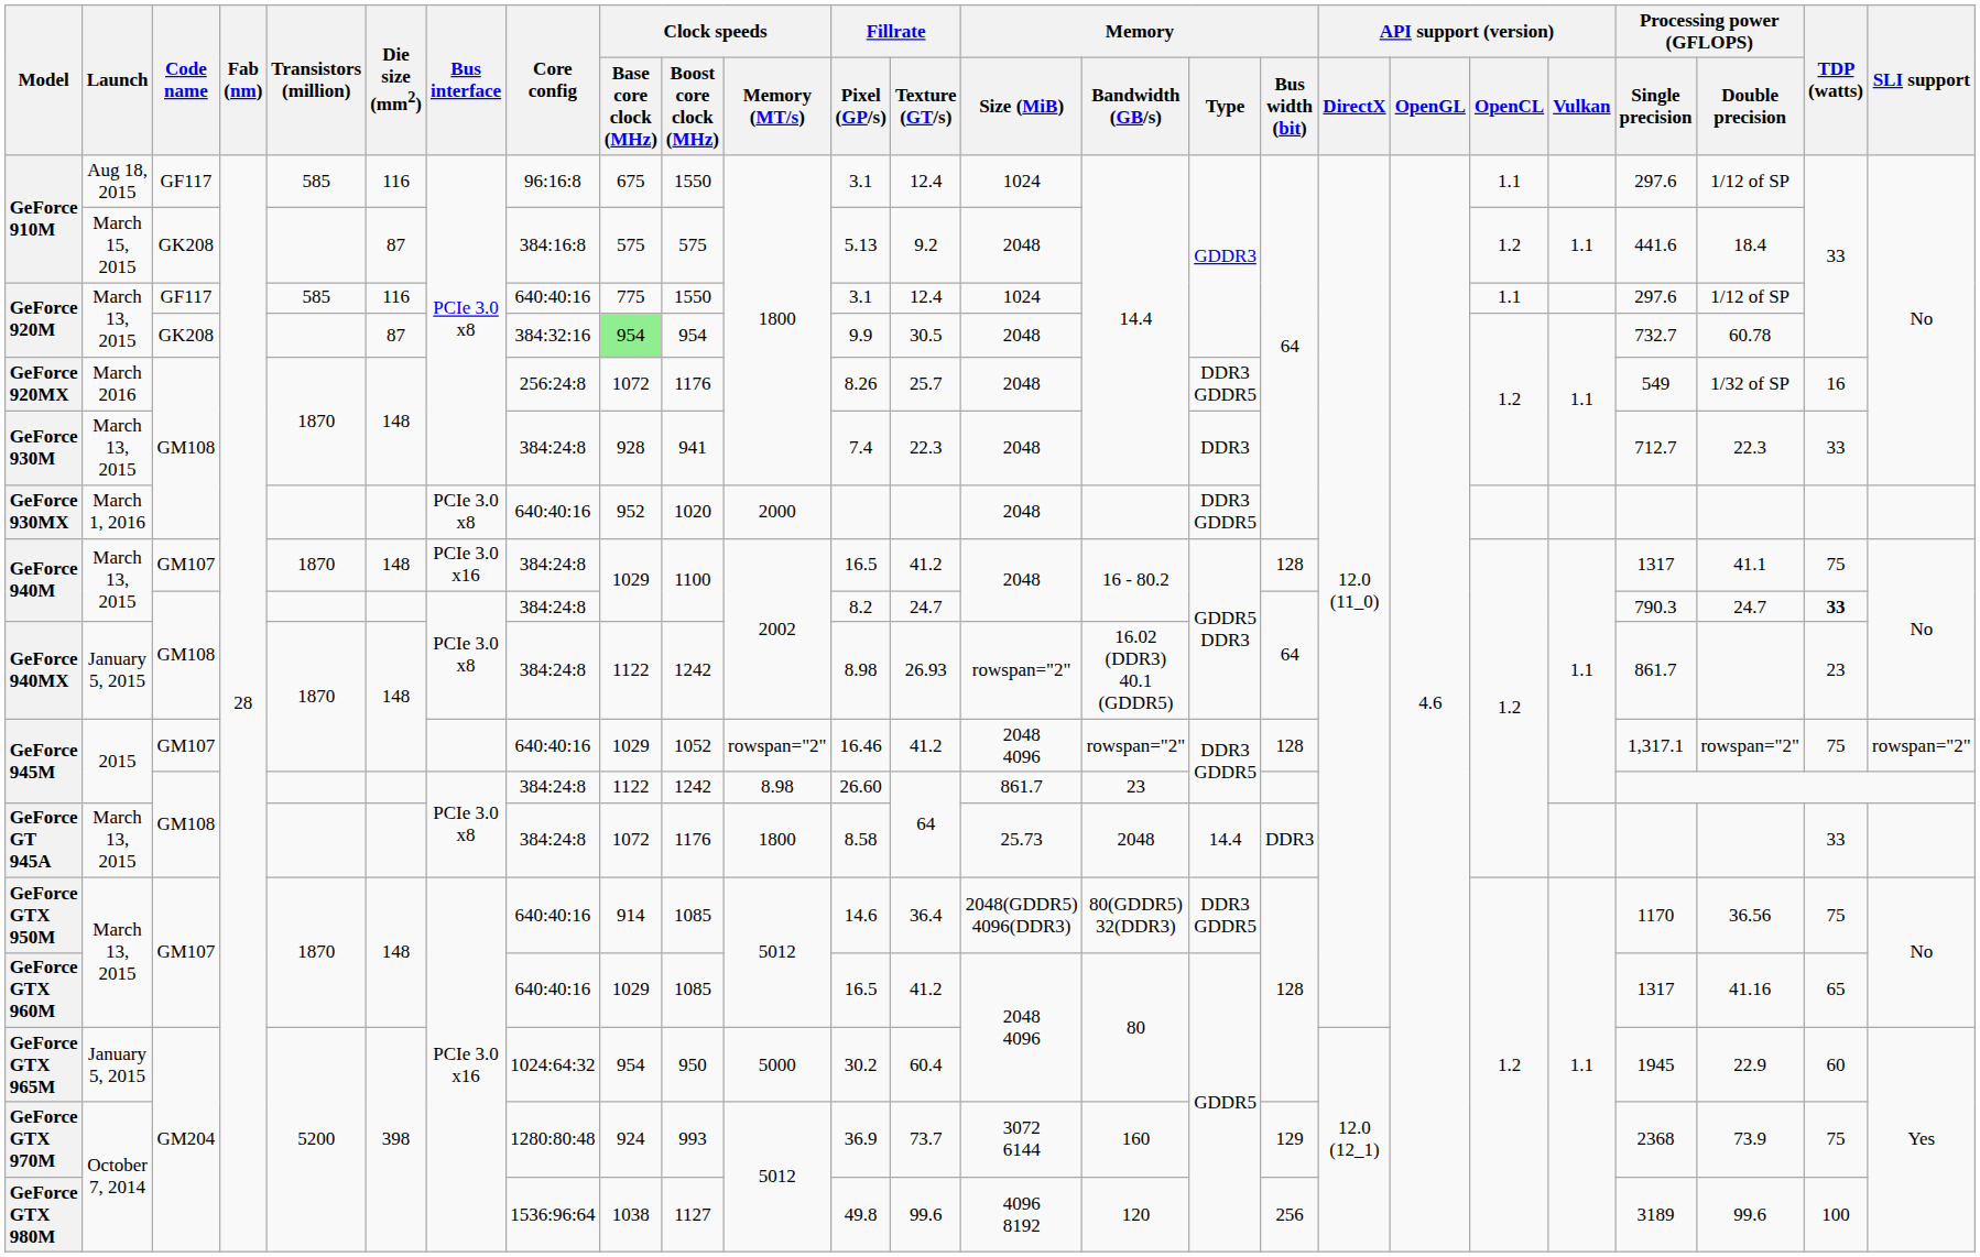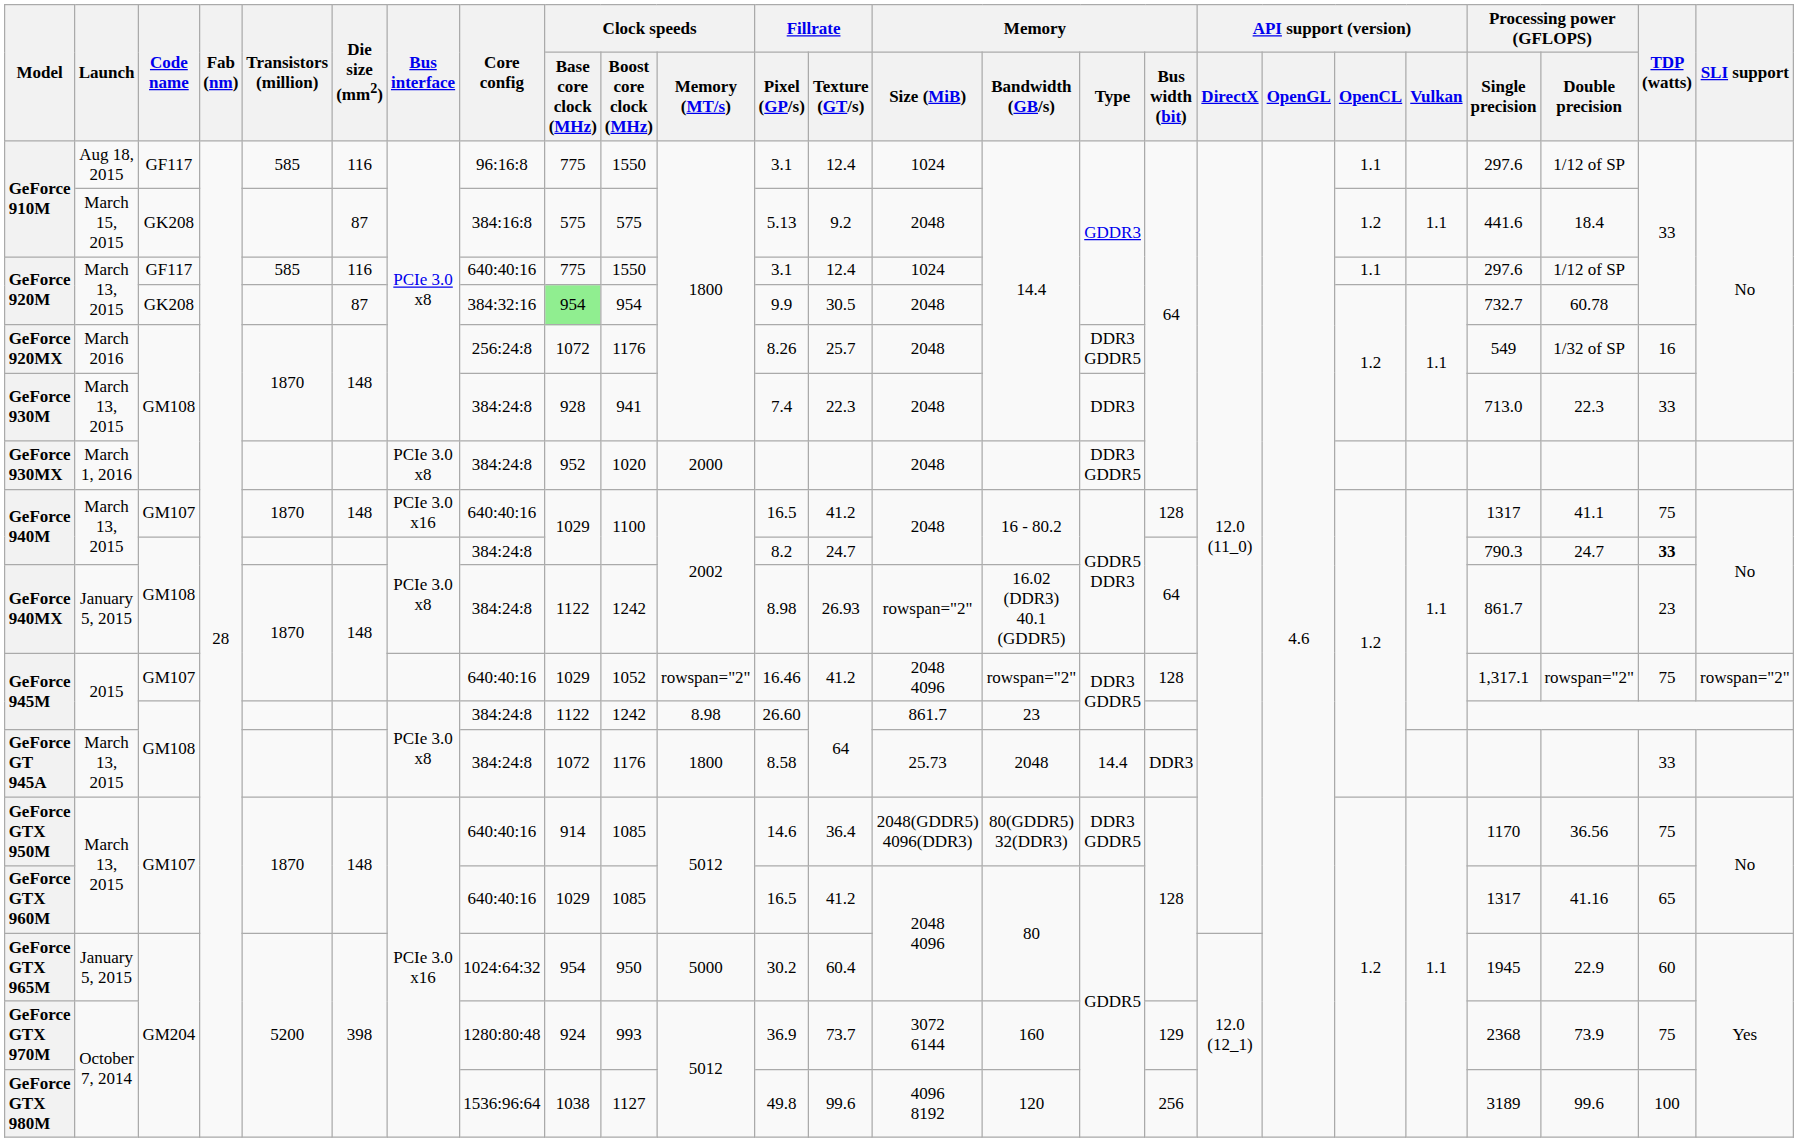GeForce 910M / GF117 | Clock speeds / Base core clock (MHz): 675 -> 775
GeForce 930M | Processing power (GFLOPS) / Single precision: 712.7 -> 713.0
GeForce 930MX | Core config: 640:40:16 -> 384:24:8
GeForce 940M / GM107 | Core config: 384:24:8 -> 640:40:16
